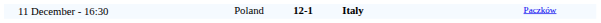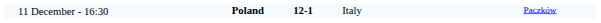Poland | column 2: normal -> bold
Poland | column 4: bold -> normal
